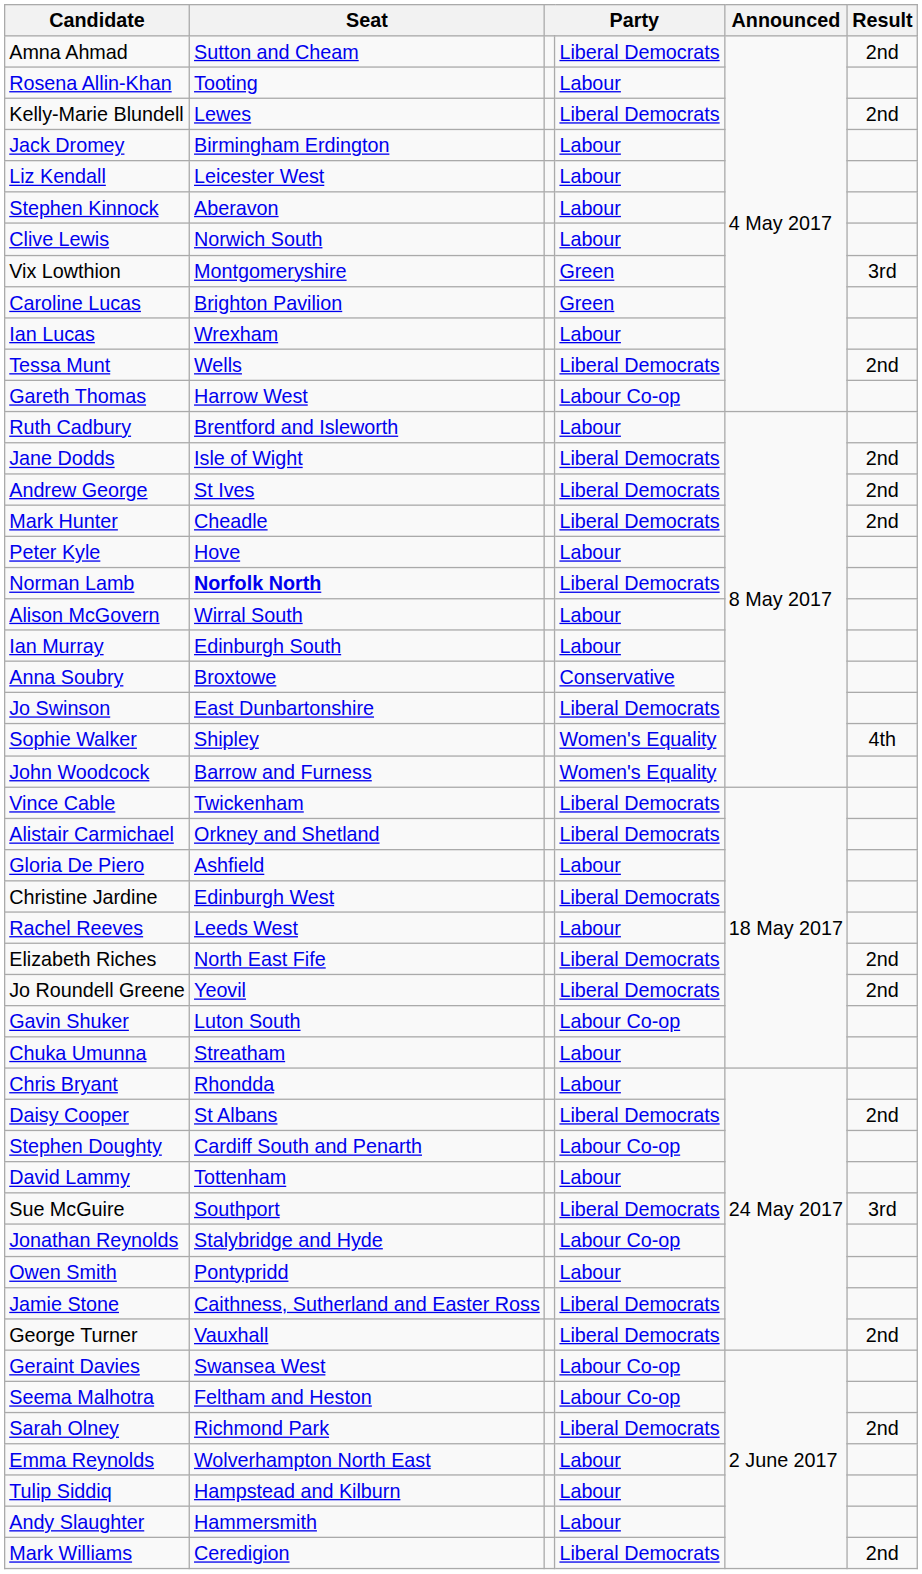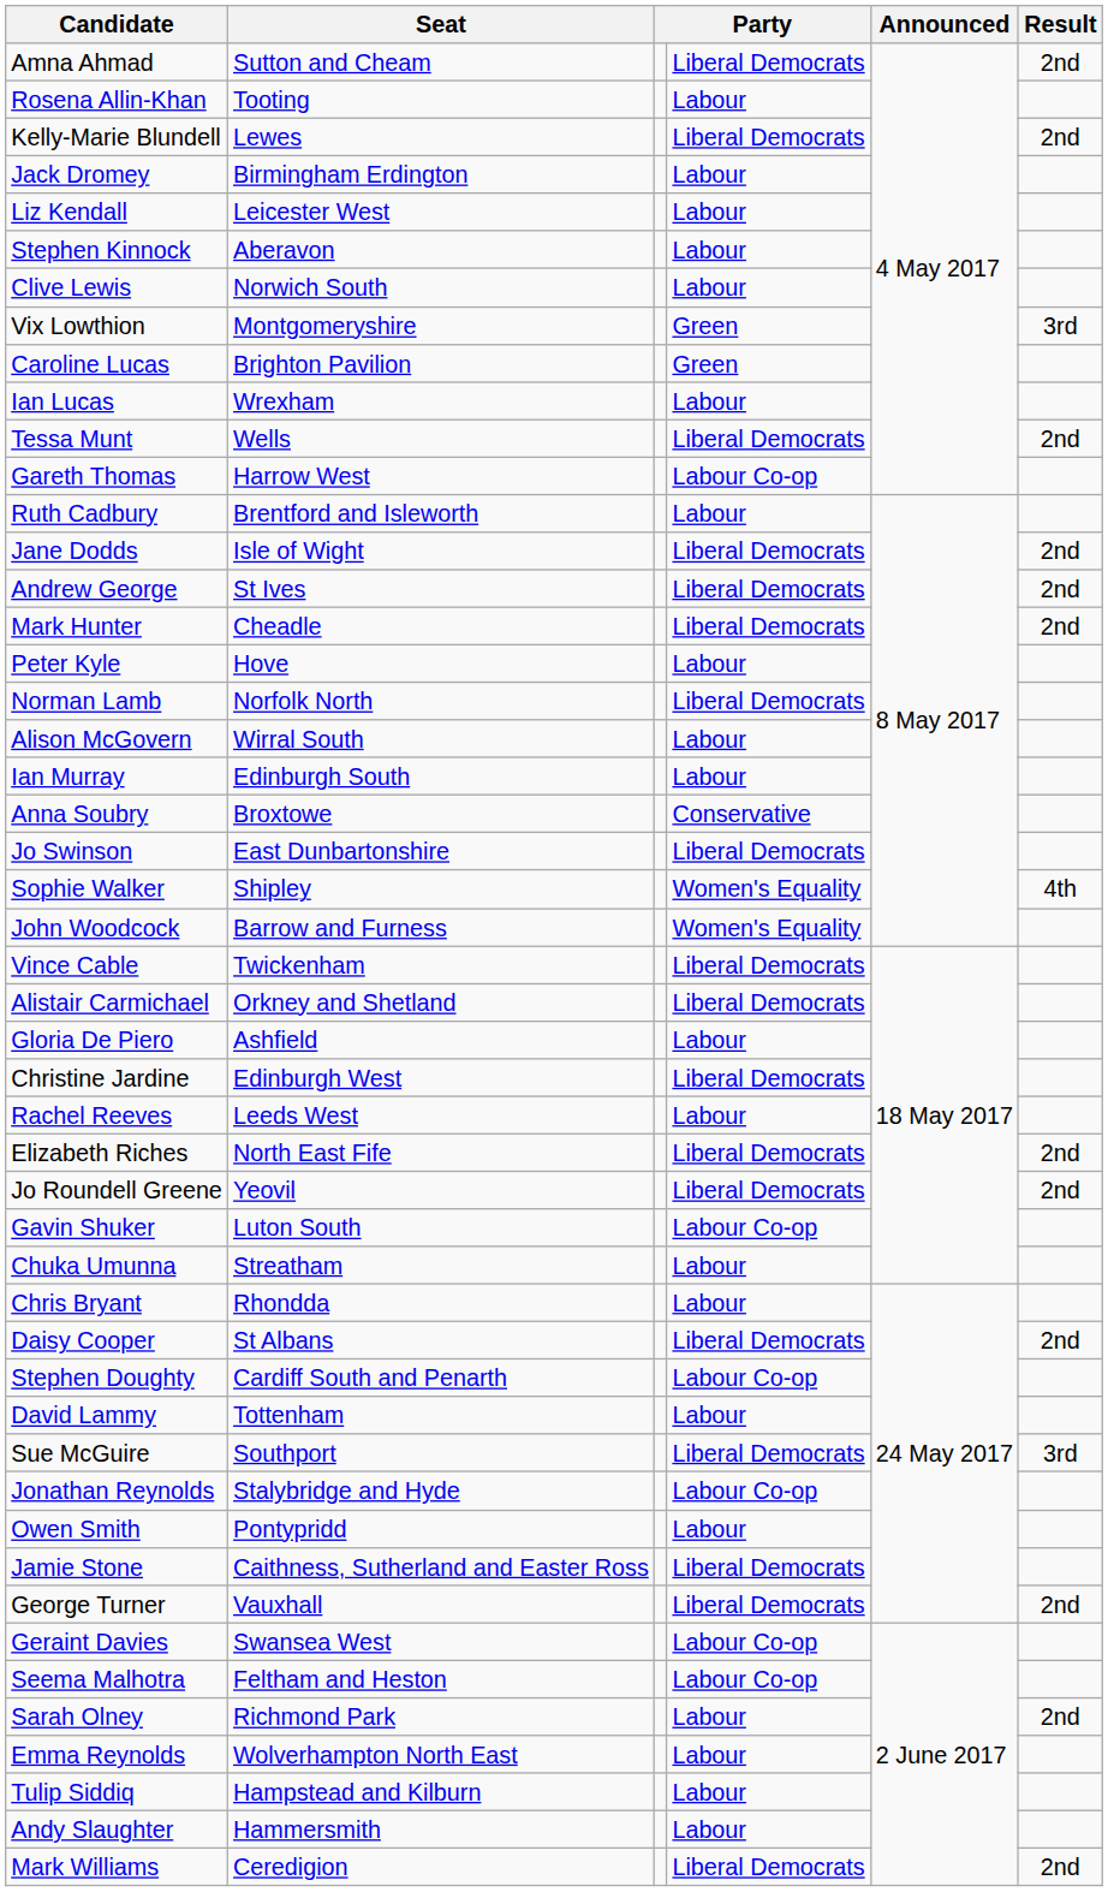Norman Lamb | Seat: bold -> normal
Sarah Olney | column 4: Liberal Democrats -> Labour
